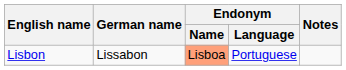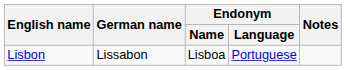Lisbon | Endonym / Name: lightsalmon background -> no background
